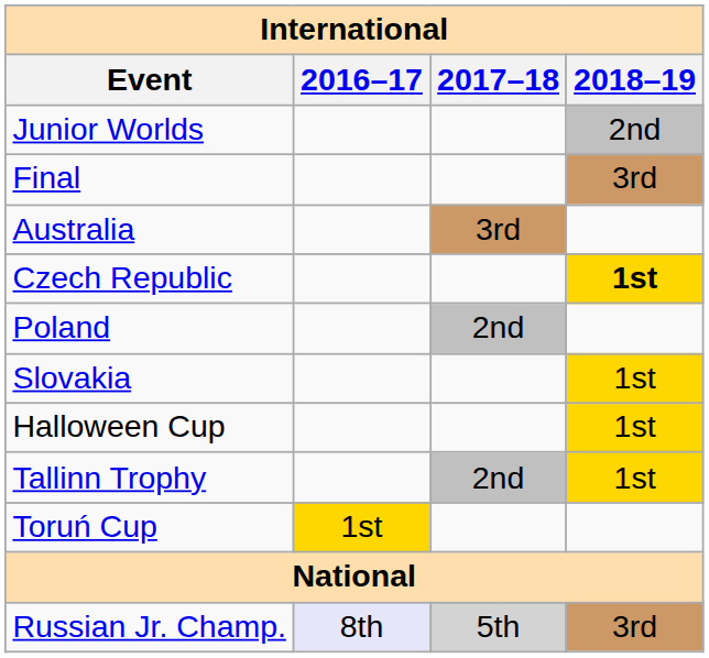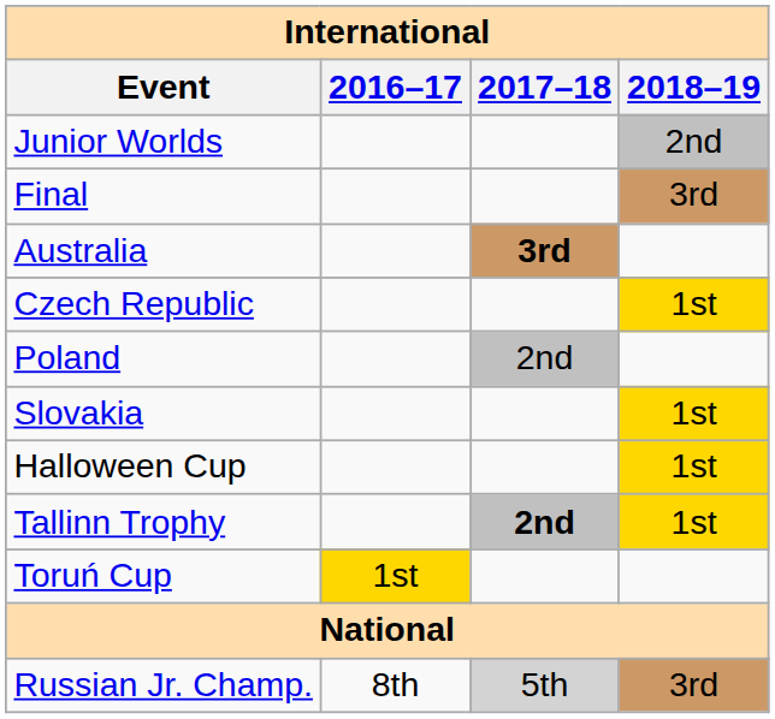Australia | International / 2017–18: normal -> bold
Czech Republic | International / 2018–19: bold -> normal
Tallinn Trophy | International / 2017–18: normal -> bold
Russian Jr. Champ. | International / 2016–17: lavender background -> no background
